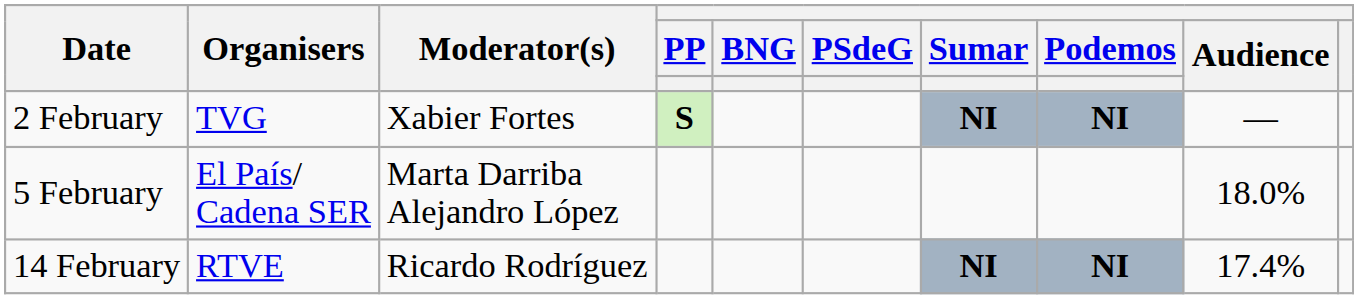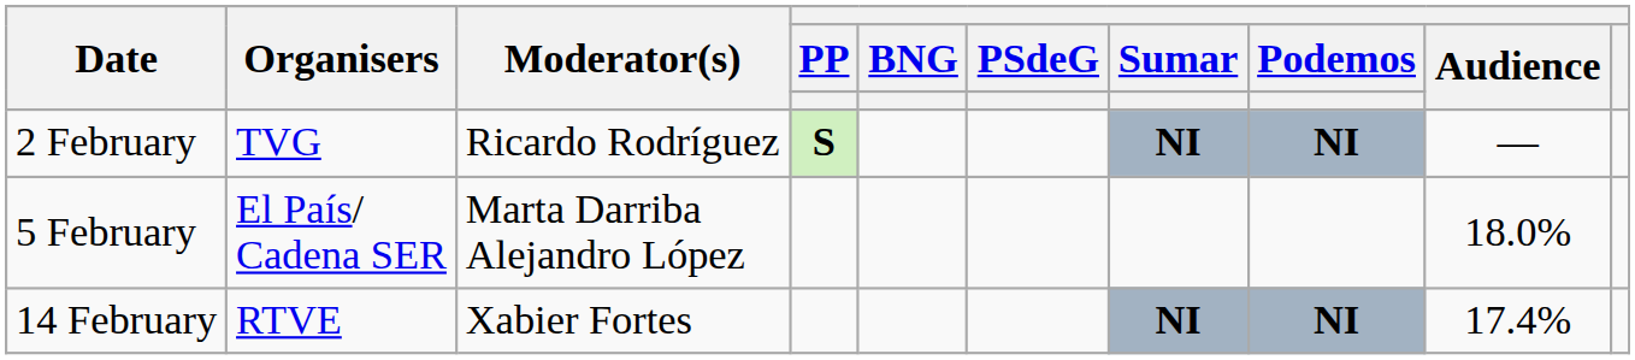2 February | Moderator(s): Xabier Fortes -> Ricardo Rodríguez
14 February | Moderator(s): Ricardo Rodríguez -> Xabier Fortes
